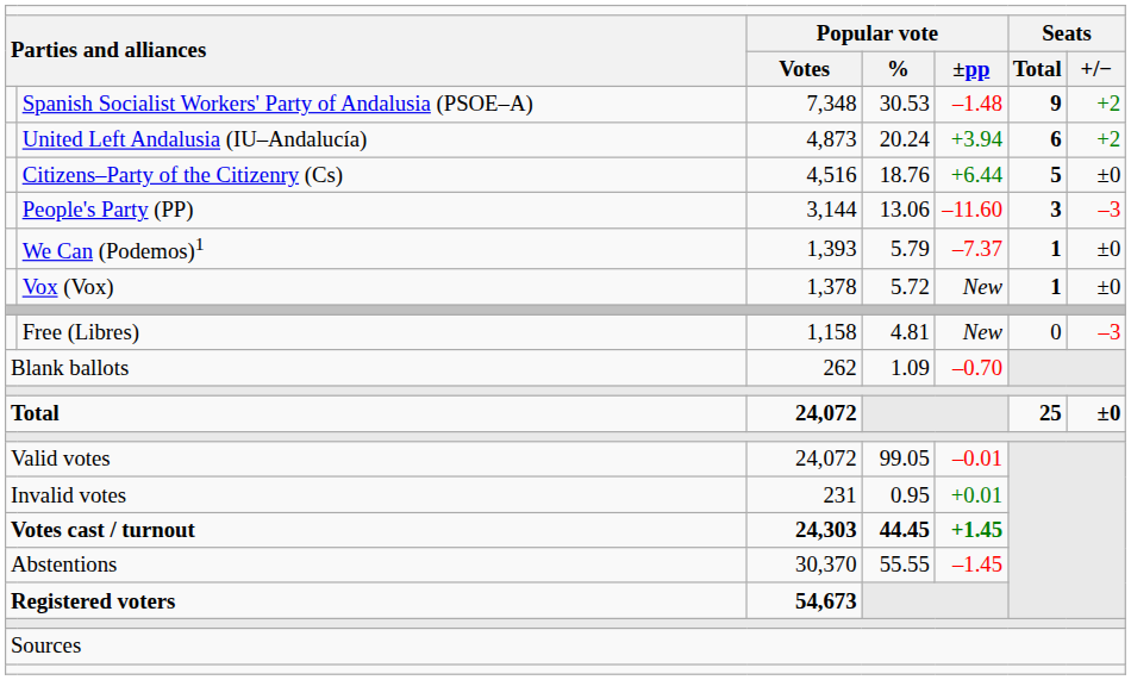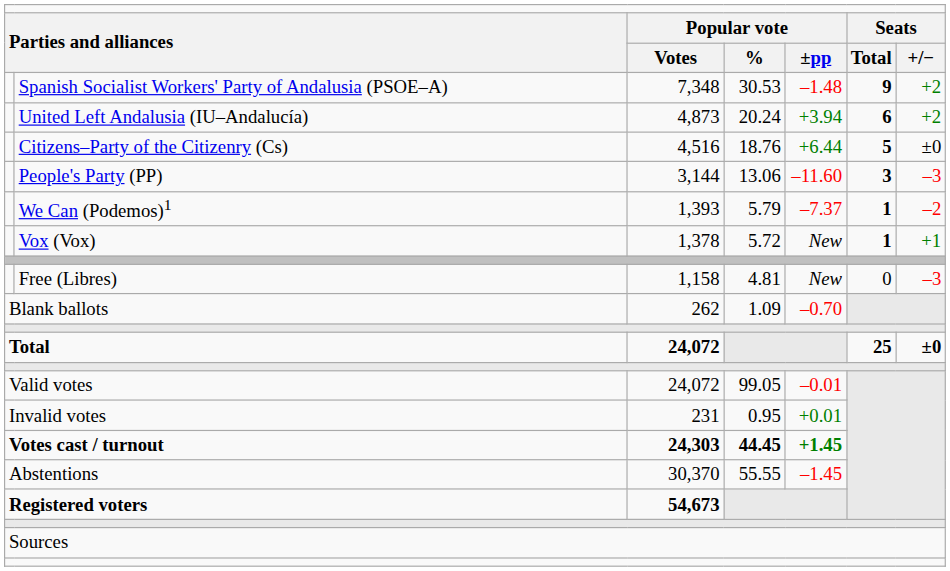We Can (Podemos)1 | column 7: ±0 -> –2
Vox (Vox) | column 7: ±0 -> +1
